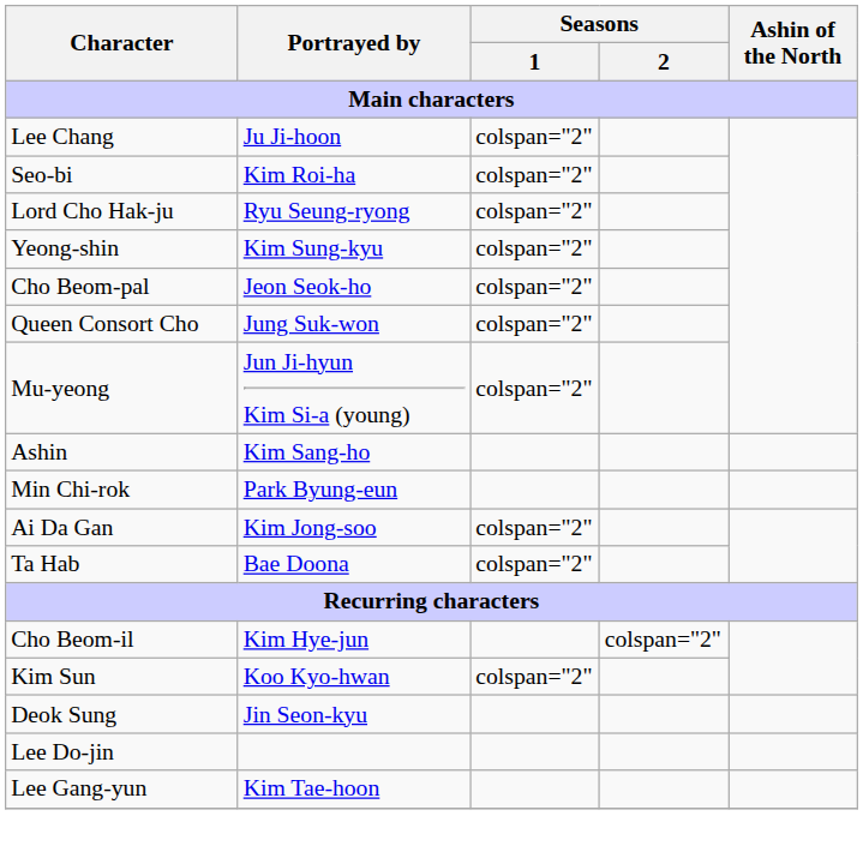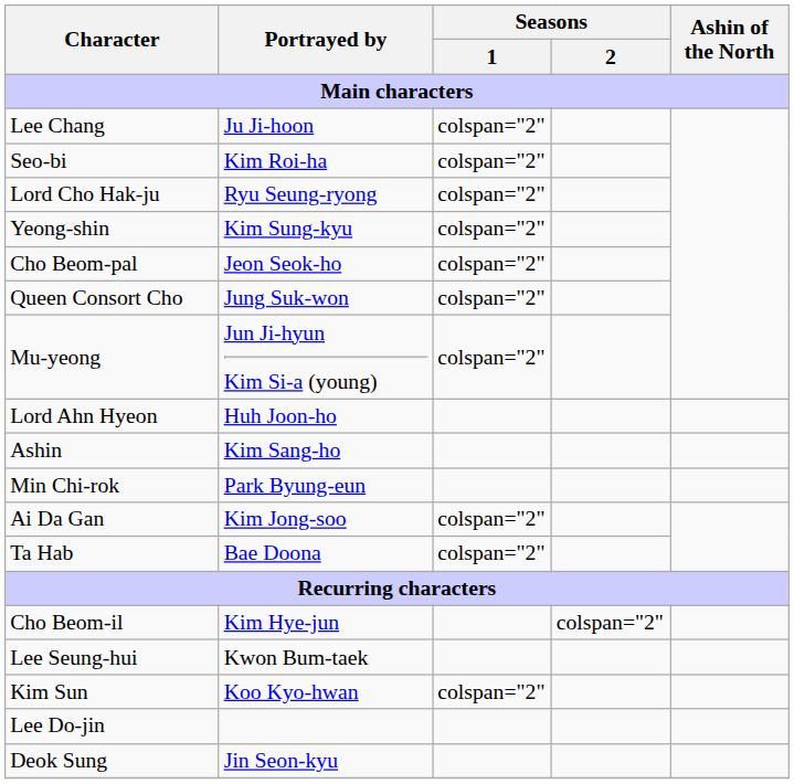+ row: Lord Ahn Hyeon | Huh Joon-ho
+ row: Lee Seung-hui | Kwon Bum-taek
rows swapped: Deok Sung <-> Lee Do-jin
- row: Lee Gang-yun | Kim Tae-hoon
